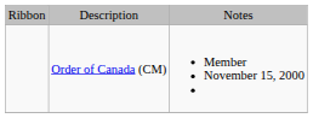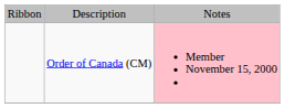Order of Canada (CM) | column 3: no background -> pink background
